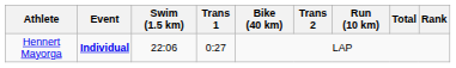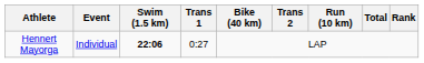Hennert Mayorga | Event: bold -> normal
Hennert Mayorga | Swim (1.5 km): normal -> bold
